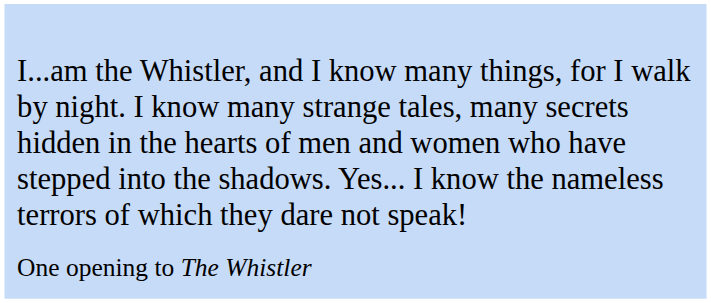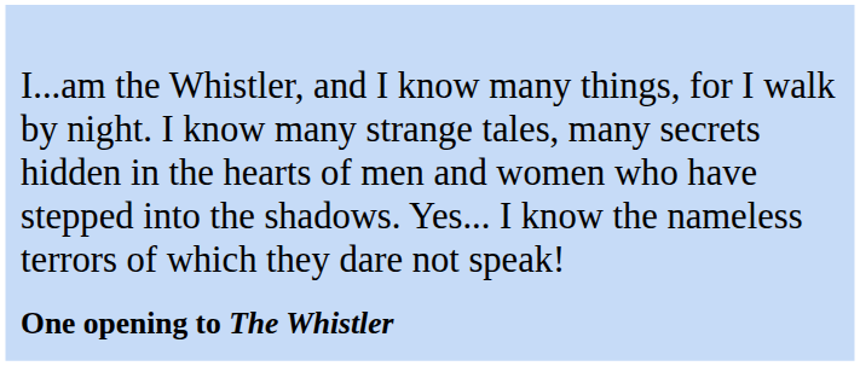row 2 | column 1: normal -> bold
